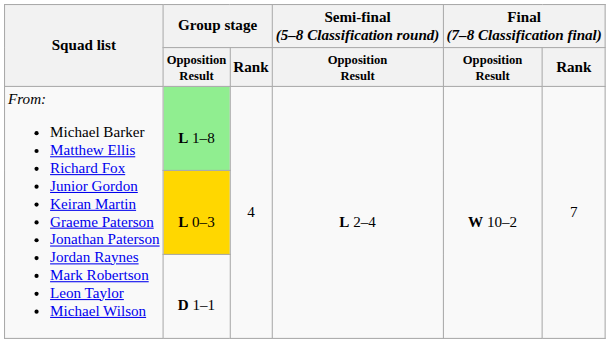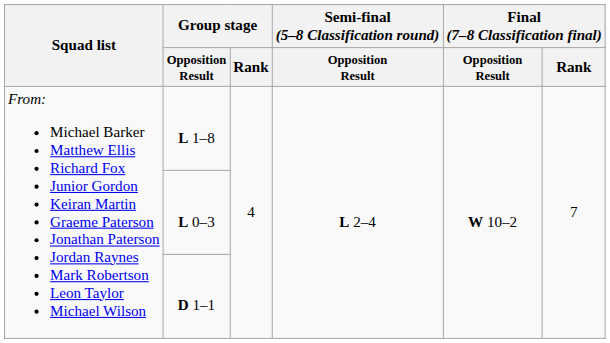L 1–8 | Group stage / Opposition Result: lightgreen background -> no background
L 0–3 | Group stage / Opposition Result: gold background -> no background
